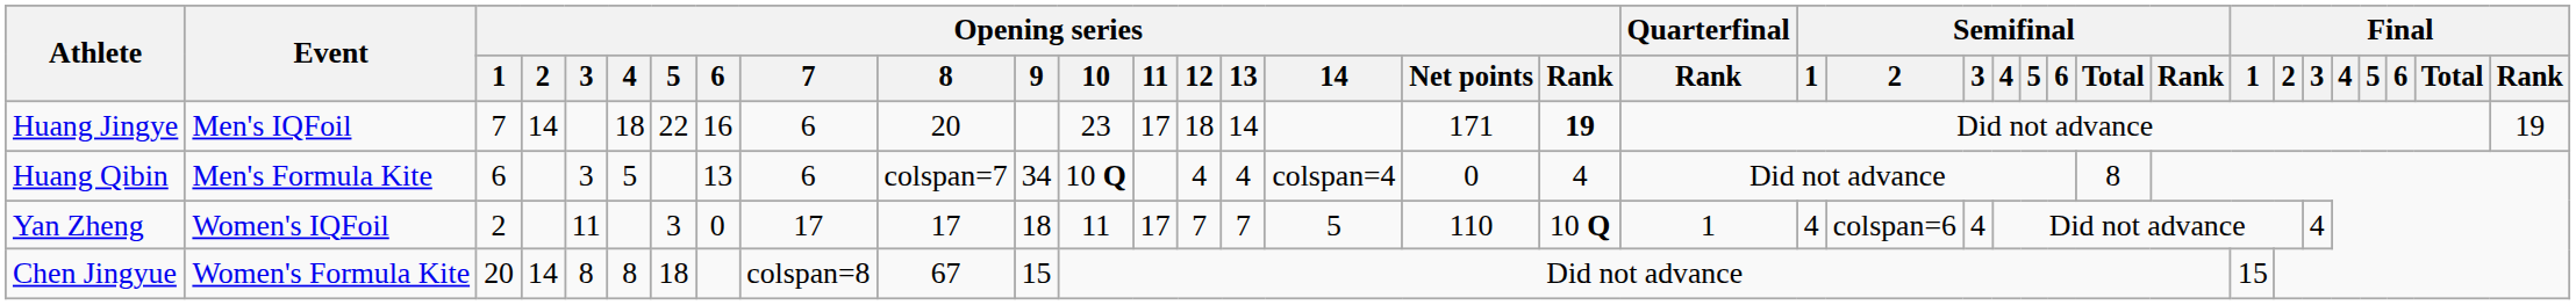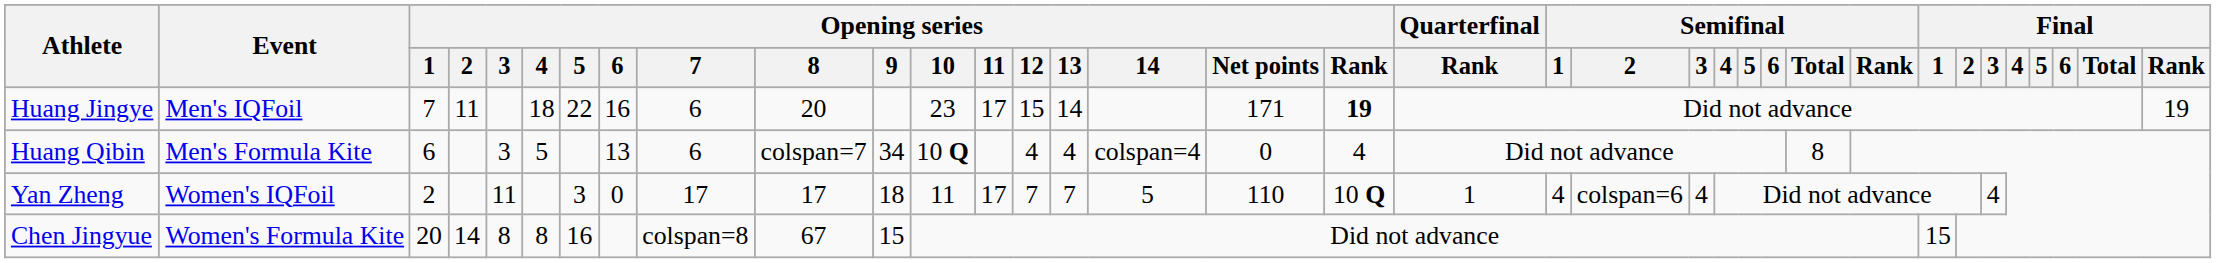Huang Jingye | Opening series / 2: 14 -> 11
Huang Jingye | Opening series / 12: 18 -> 15
Chen Jingyue | Opening series / 5: 18 -> 16
